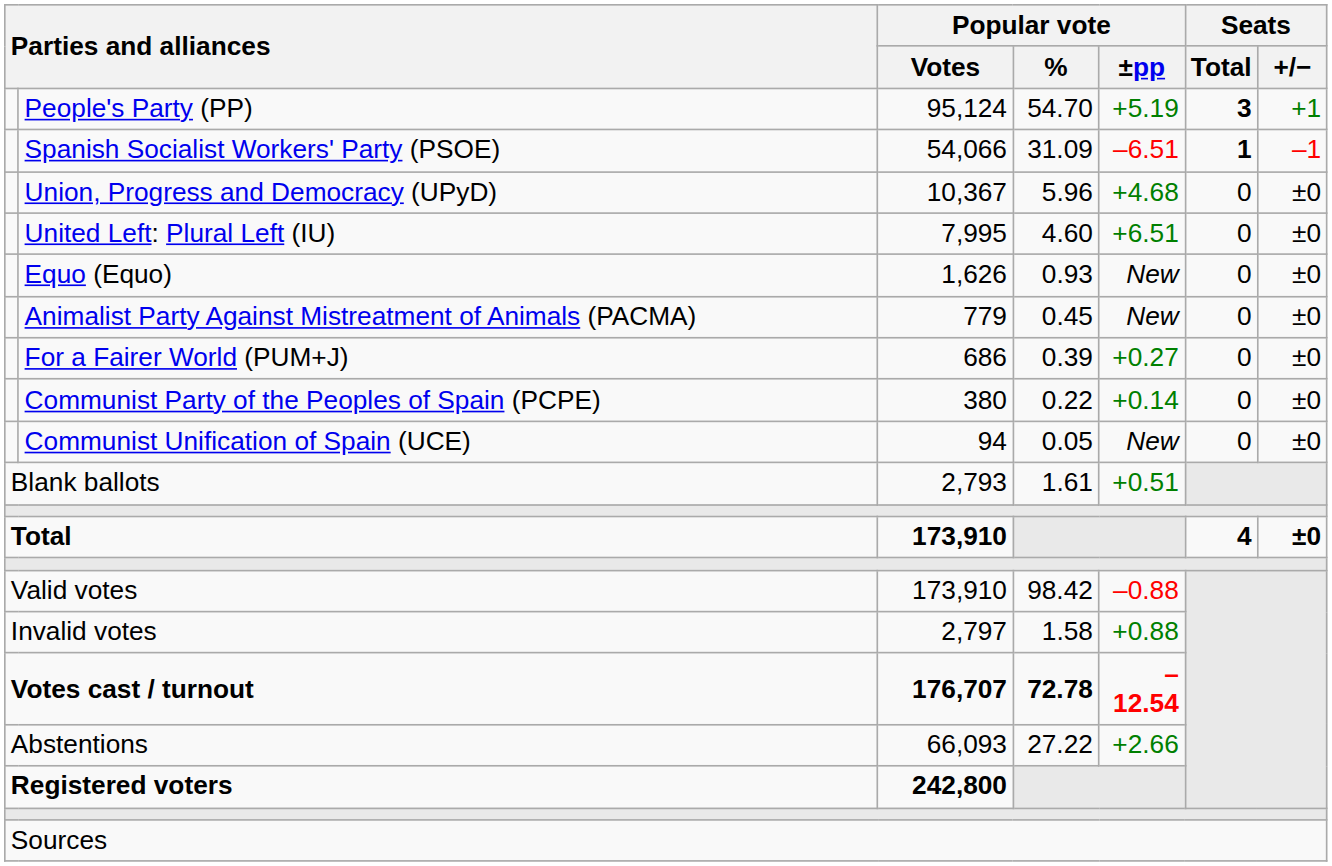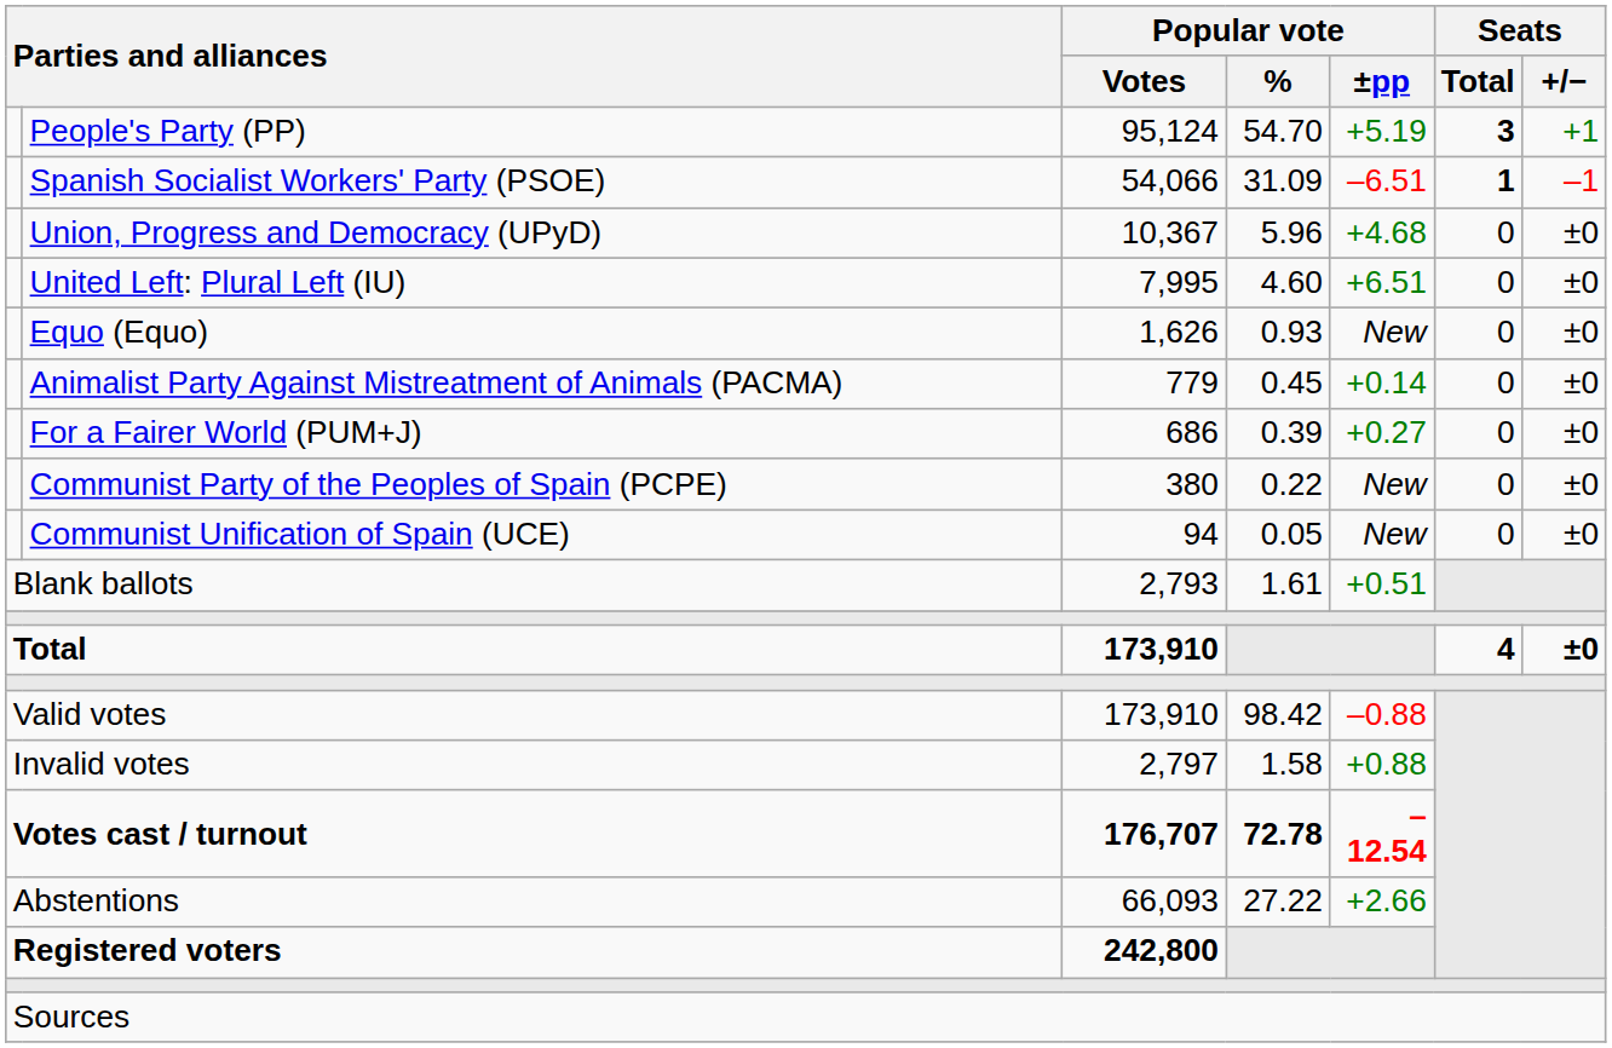Animalist Party Against Mistreatment of Animals (PACMA) | Popular vote / ±pp: New -> +0.14
Communist Party of the Peoples of Spain (PCPE) | Popular vote / ±pp: +0.14 -> New
